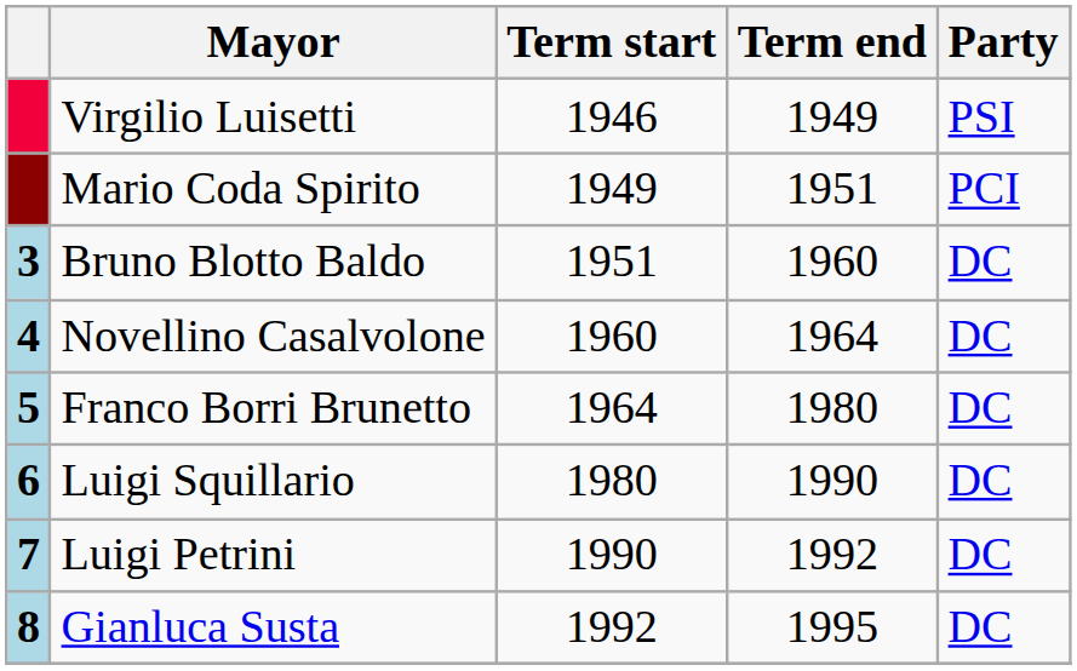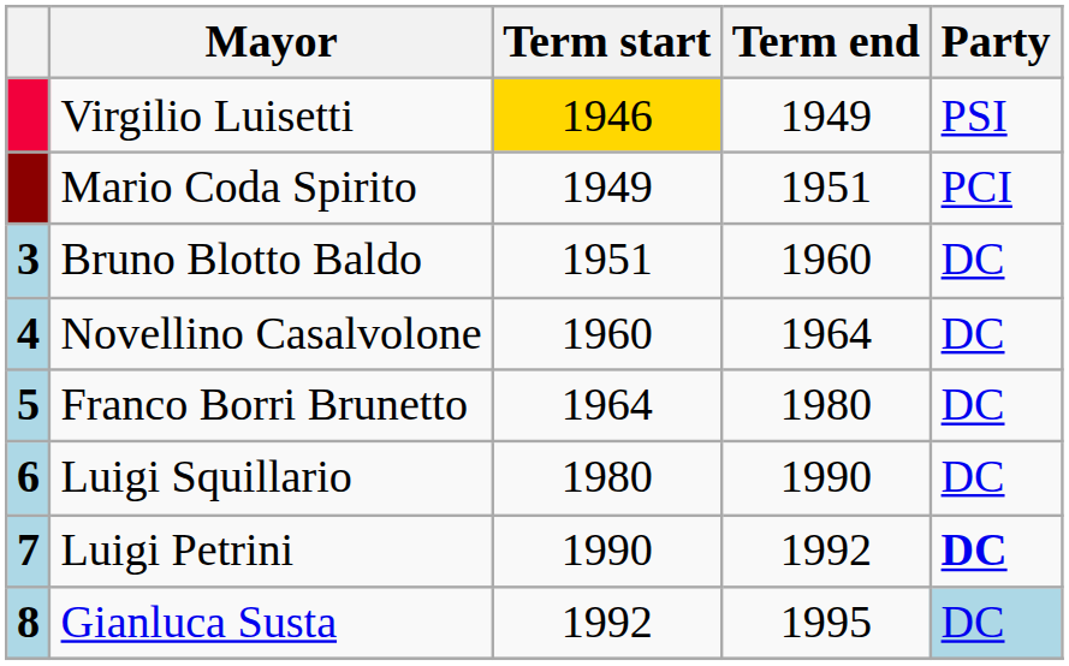Virgilio Luisetti | Term start: no background -> gold background
Luigi Petrini | Party: normal -> bold
Gianluca Susta | Party: no background -> lightblue background
